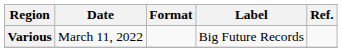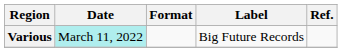Various | Date: no background -> paleturquoise background
